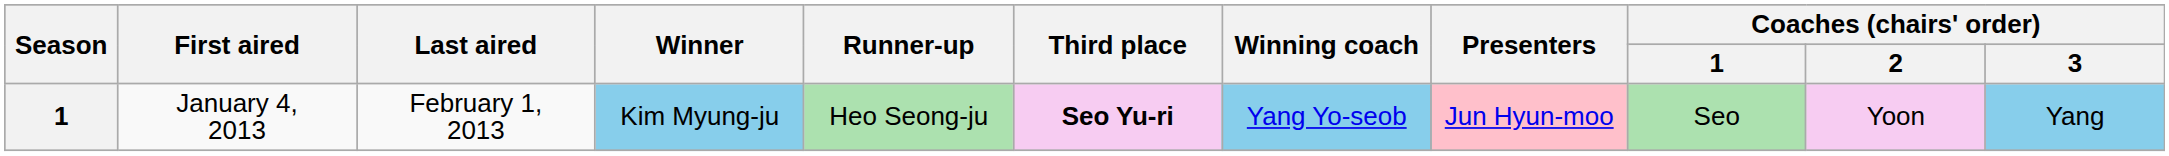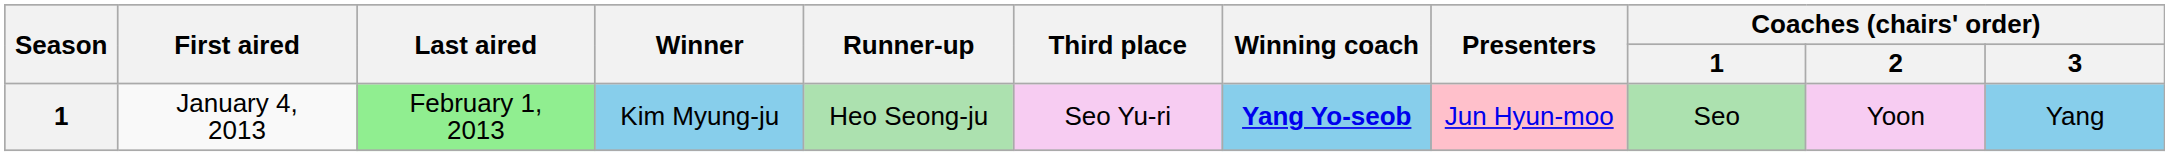January 4, 2013 | Last aired: no background -> lightgreen background
January 4, 2013 | Third place: bold -> normal
January 4, 2013 | Winning coach: normal -> bold
